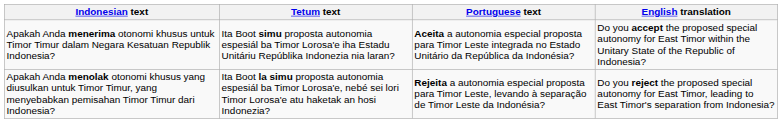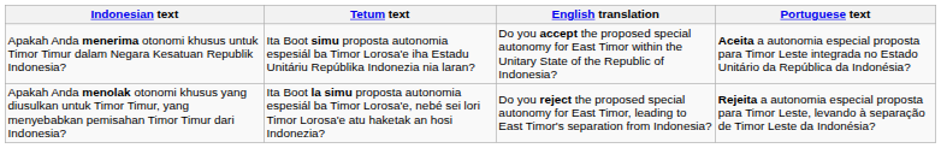columns swapped: Portuguese text <-> English translation
